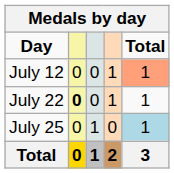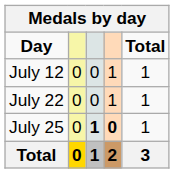July 12 | Total: lightsalmon background -> no background
July 22 | column 2: bold -> normal
July 25 | column 3: normal -> bold
July 25 | column 4: normal -> bold
July 25 | Total: lightblue background -> no background
